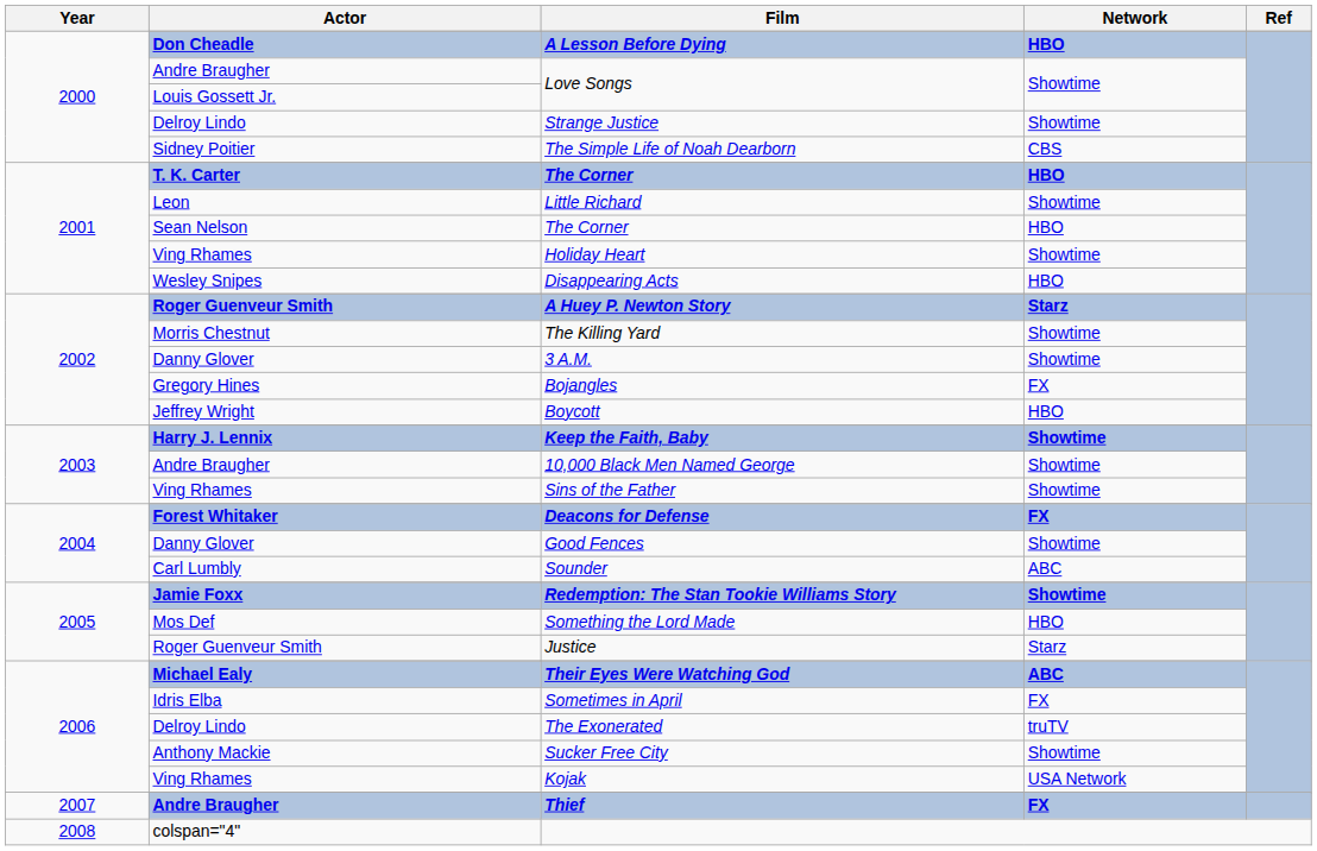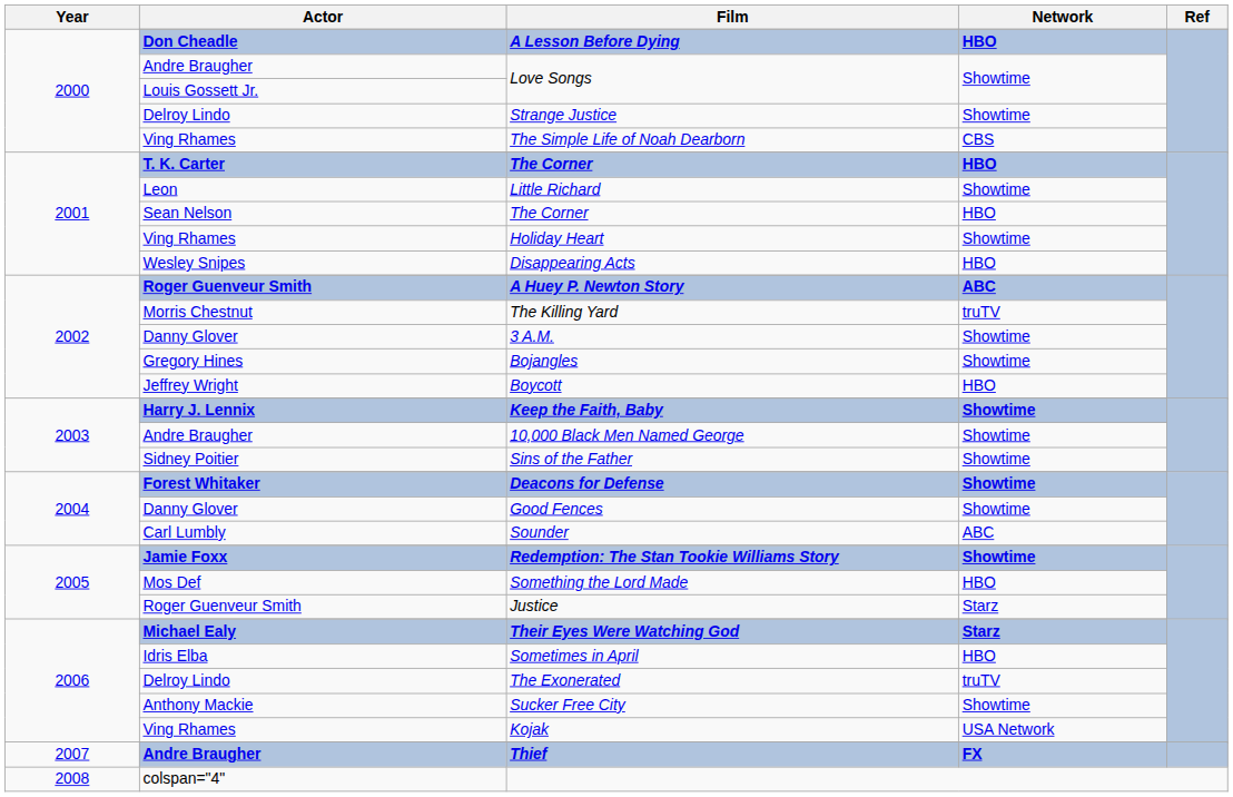The Simple Life of Noah Dearborn | Actor: Sidney Poitier -> Ving Rhames
A Huey P. Newton Story | Network: Starz -> ABC
The Killing Yard | Network: Showtime -> truTV
Bojangles | Network: FX -> Showtime
Sins of the Father | Actor: Ving Rhames -> Sidney Poitier
Deacons for Defense | Network: FX -> Showtime
Their Eyes Were Watching God | Network: ABC -> Starz
Sometimes in April | Network: FX -> HBO
